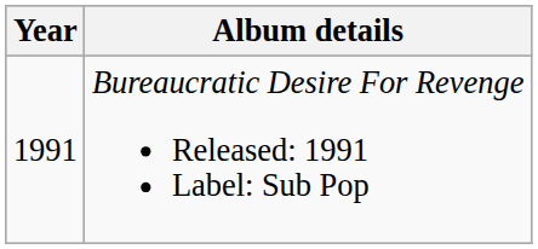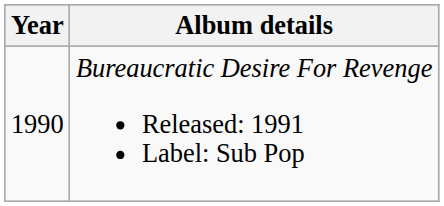row 2 | Year: 1991 -> 1990
